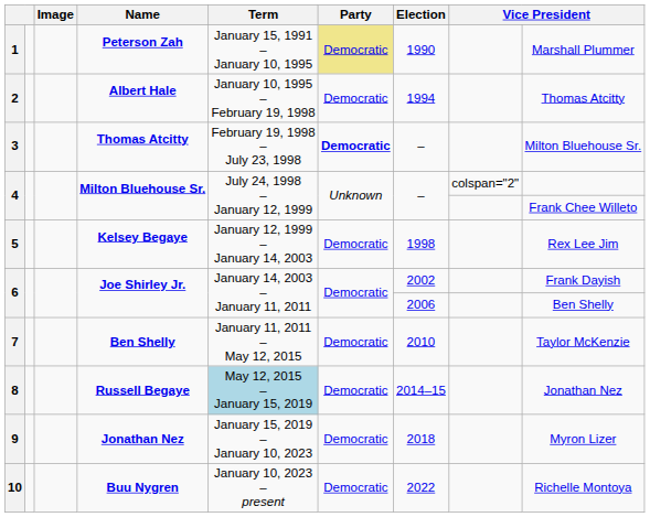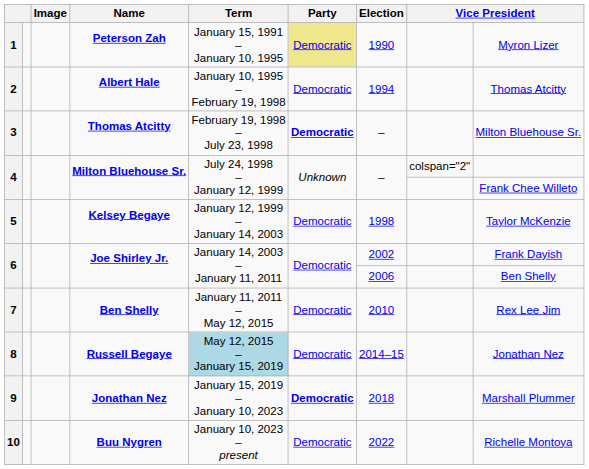1 | column 9: Marshall Plummer -> Myron Lizer
5 | column 9: Rex Lee Jim -> Taylor McKenzie
7 | column 9: Taylor McKenzie -> Rex Lee Jim
9 | Party: normal -> bold
9 | column 9: Myron Lizer -> Marshall Plummer
